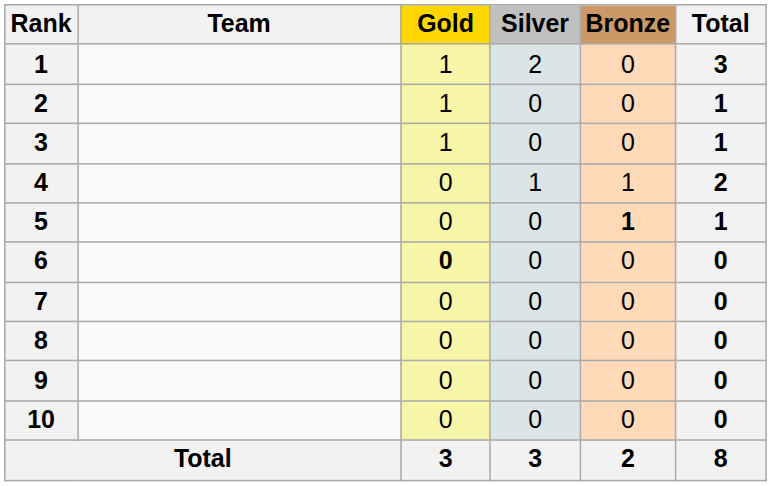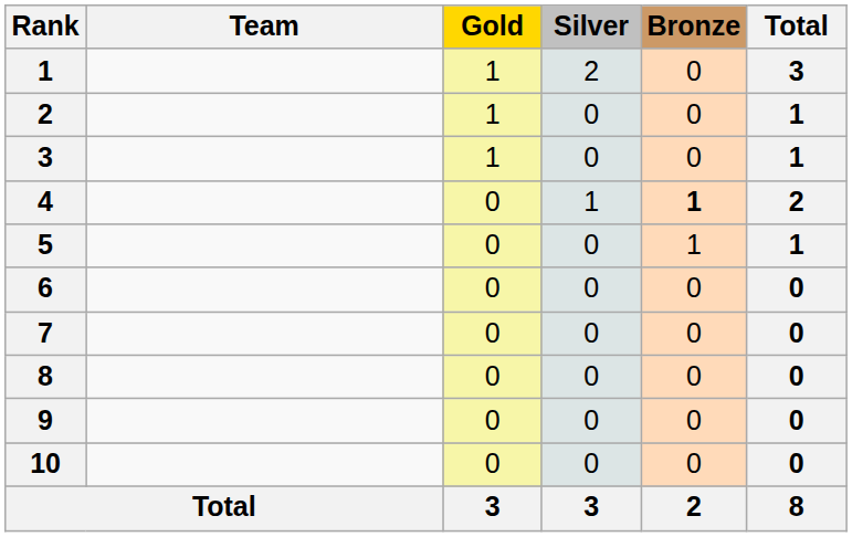4 | Bronze: normal -> bold
5 | Bronze: bold -> normal
6 | Gold: bold -> normal
